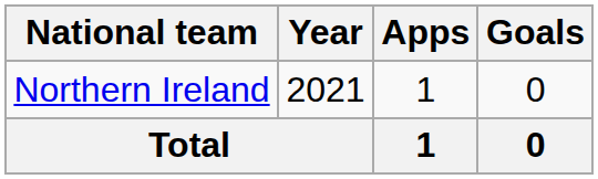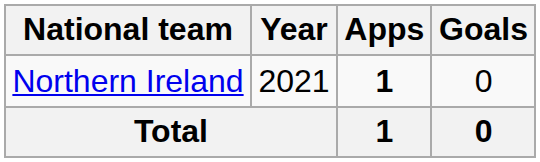Northern Ireland | Apps: normal -> bold
